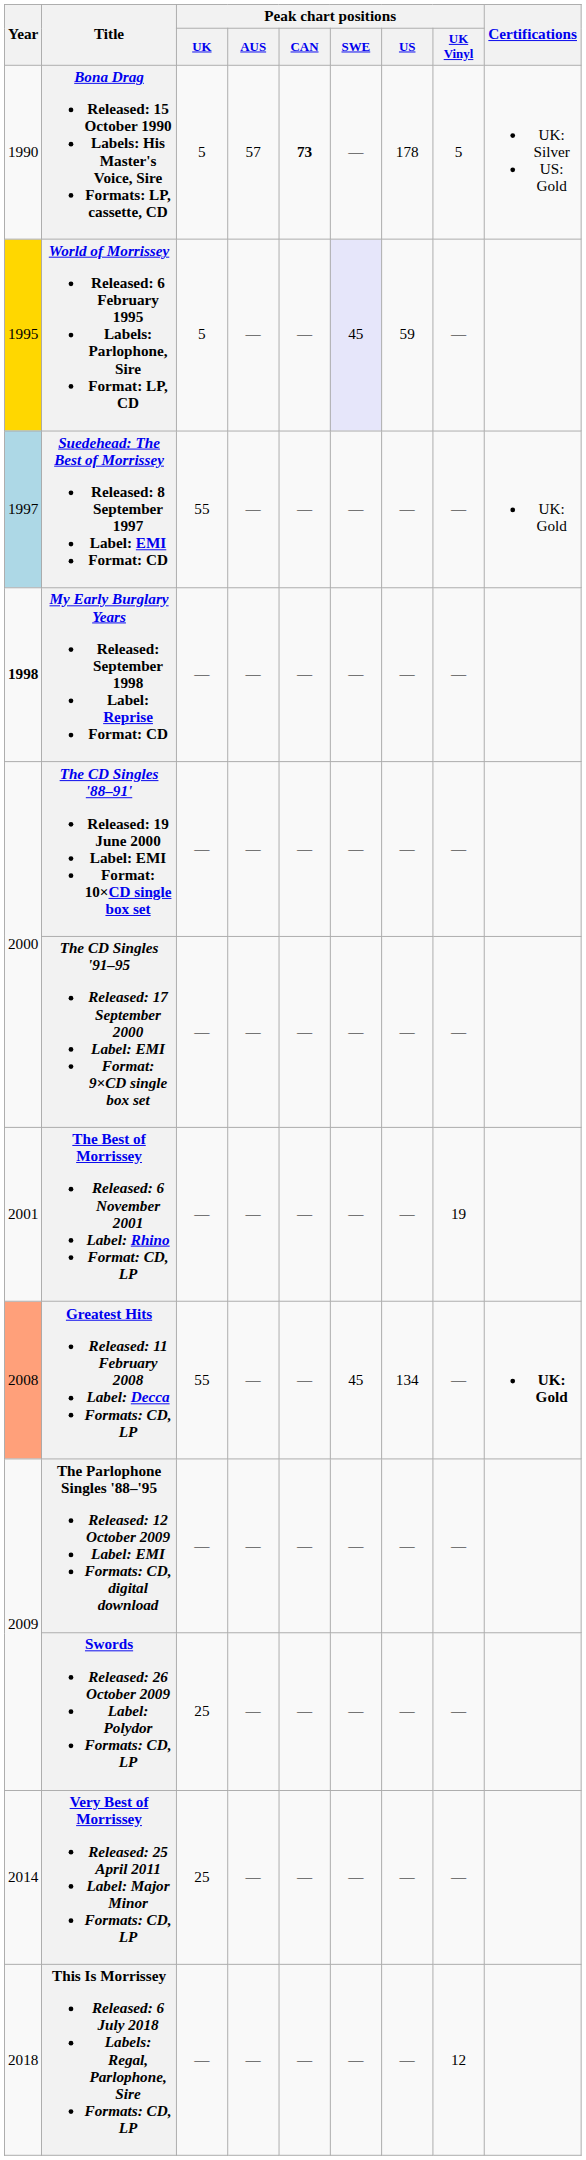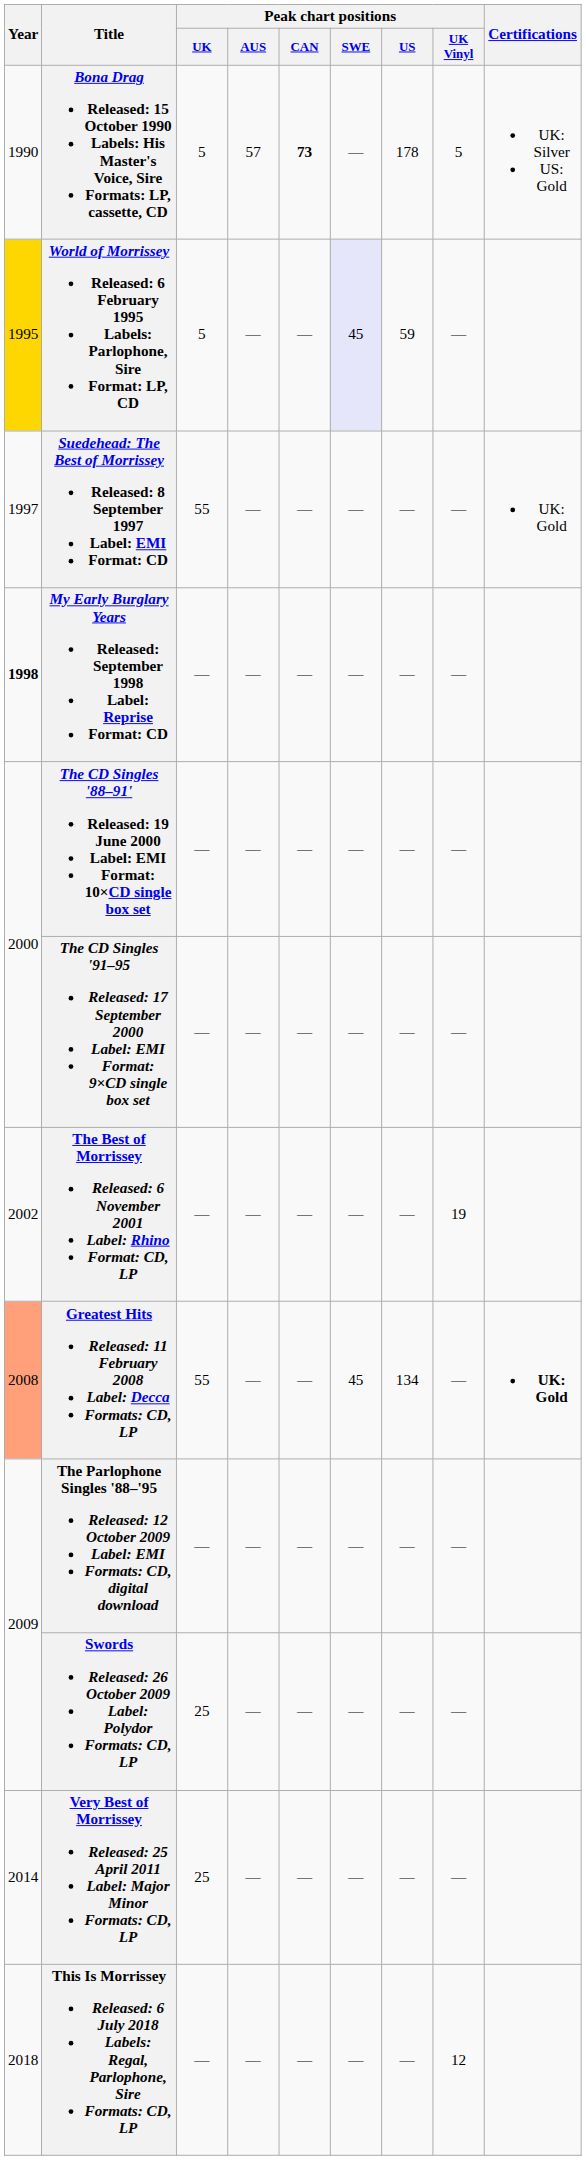row 5 | Year: lightblue background -> no background
row 9 | Year: 2001 -> 2002
